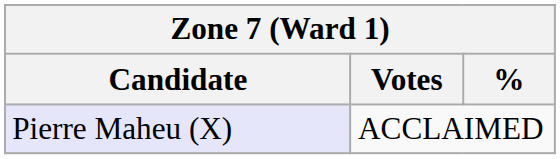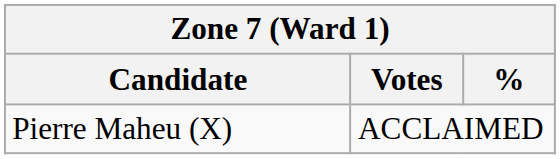Pierre Maheu (X) | Candidate: lavender background -> no background
